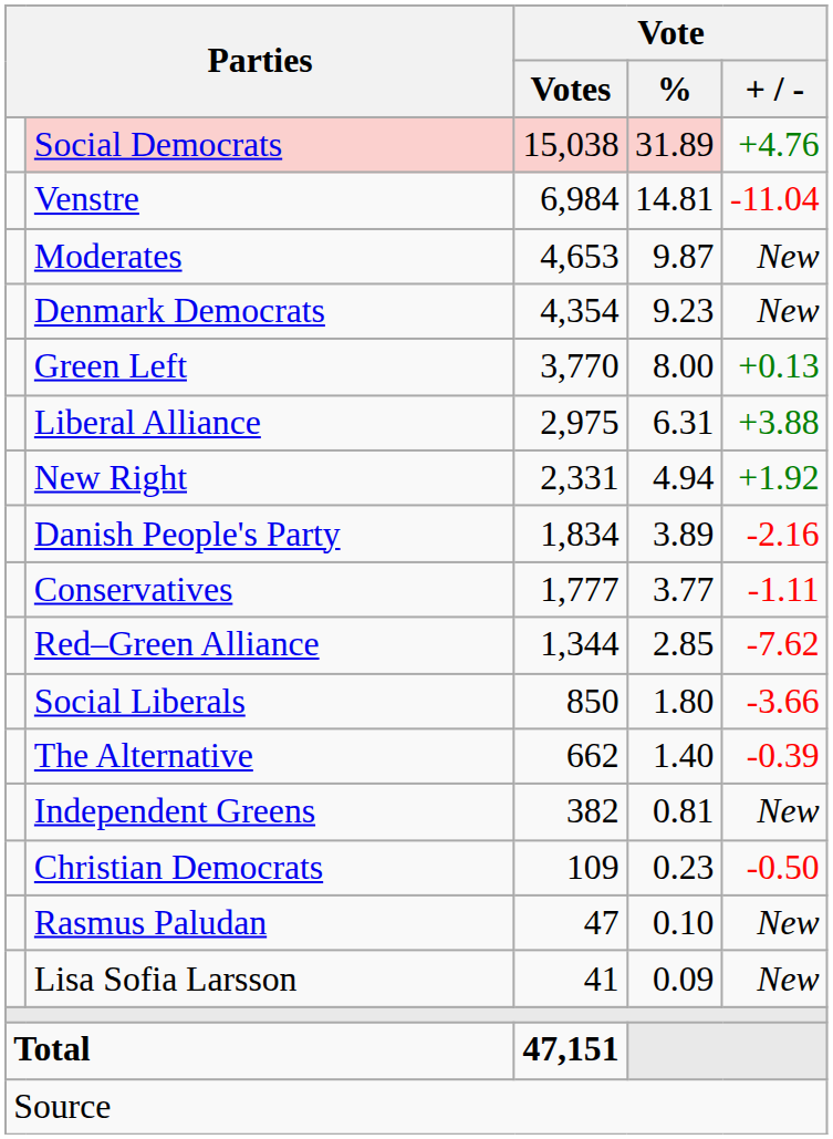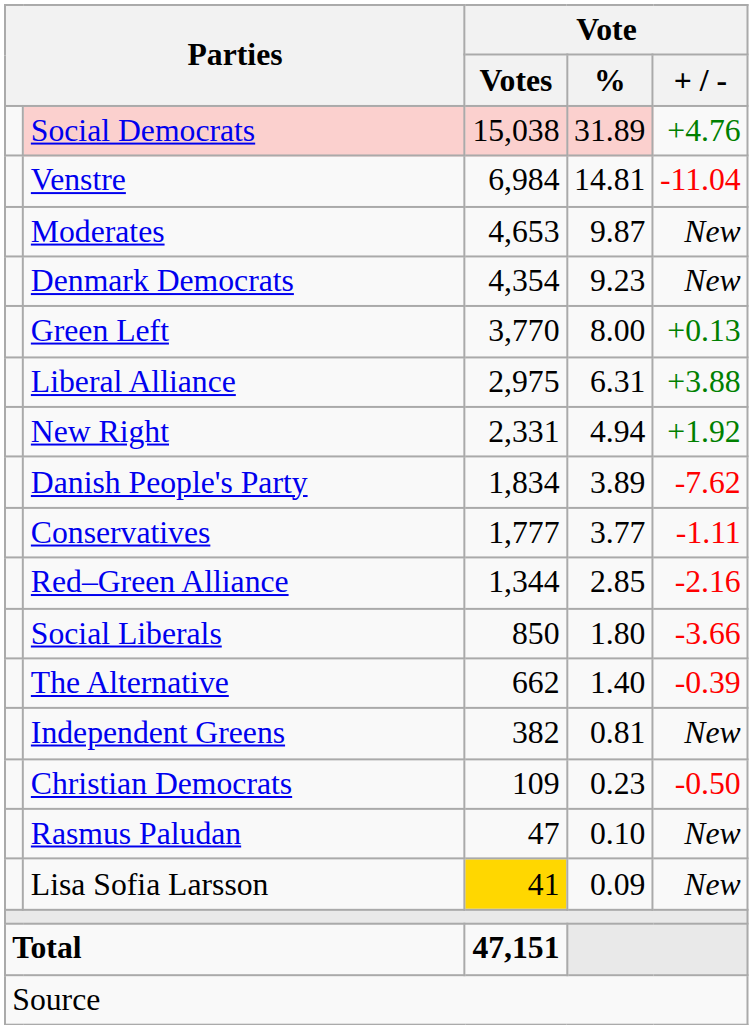Danish People's Party | Vote / + / -: -2.16 -> -7.62
Red–Green Alliance | Vote / + / -: -7.62 -> -2.16
Lisa Sofia Larsson | Vote / Votes: no background -> gold background
